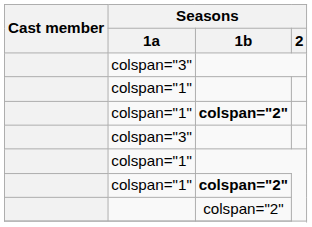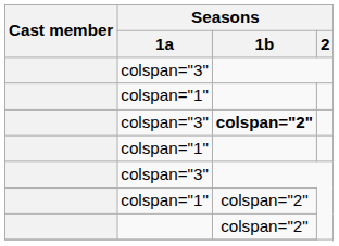row 5 | Seasons / 1a: colspan="1" -> colspan="3"
row 6 | Seasons / 1a: colspan="3" -> colspan="1"
row 7 | Seasons / 1a: colspan="1" -> colspan="3"
row 8 | Seasons / 1b: bold -> normal
